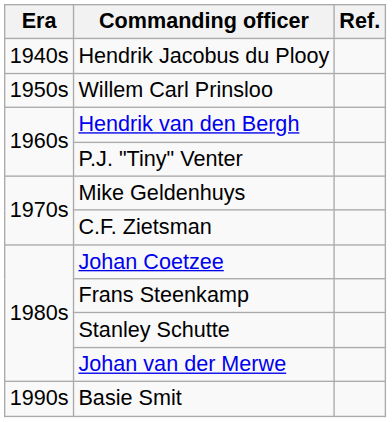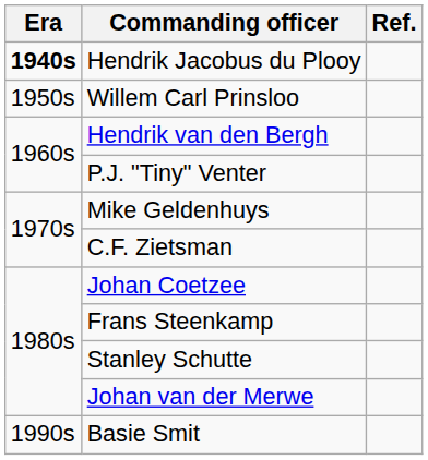Hendrik Jacobus du Plooy | Era: normal -> bold
